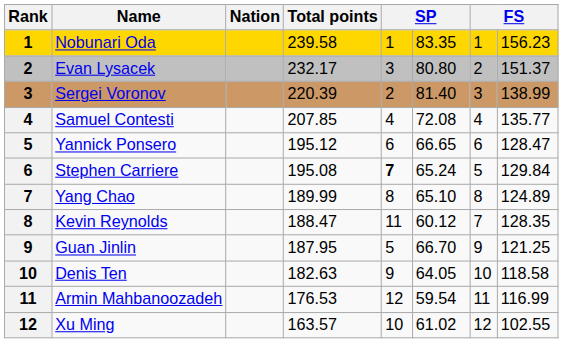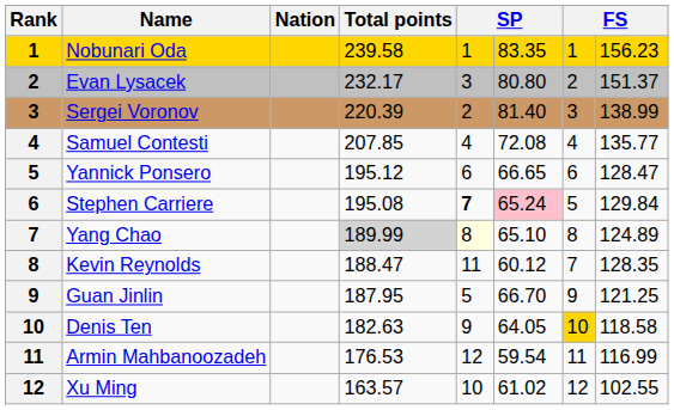Stephen Carriere | column 6: no background -> pink background
Yang Chao | Total points: no background -> lightgrey background
Yang Chao | column 5: no background -> lightyellow background
Denis Ten | column 7: no background -> gold background
